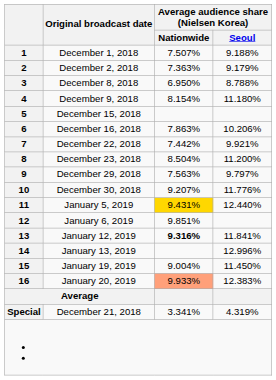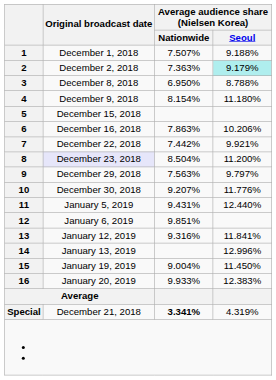2 | Average audience share (Nielsen Korea) / Seoul: no background -> paleturquoise background
8 | Original broadcast date: no background -> lavender background
11 | Average audience share (Nielsen Korea) / Nationwide: gold background -> no background
13 | Average audience share (Nielsen Korea) / Nationwide: bold -> normal
16 | Average audience share (Nielsen Korea) / Nationwide: lightsalmon background -> no background
Special | Average audience share (Nielsen Korea) / Nationwide: normal -> bold
